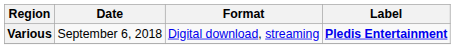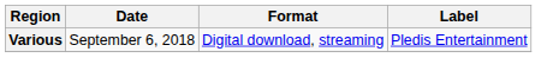Various | Label: bold -> normal
